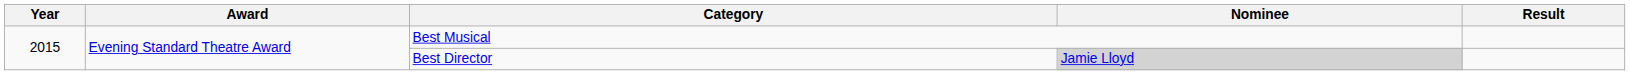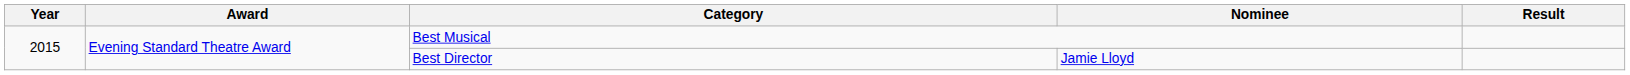Best Director | Nominee: lightgrey background -> no background
